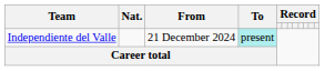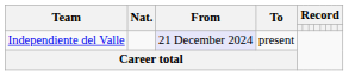Independiente del Valle | From: no background -> lavender background
Independiente del Valle | To: paleturquoise background -> no background
